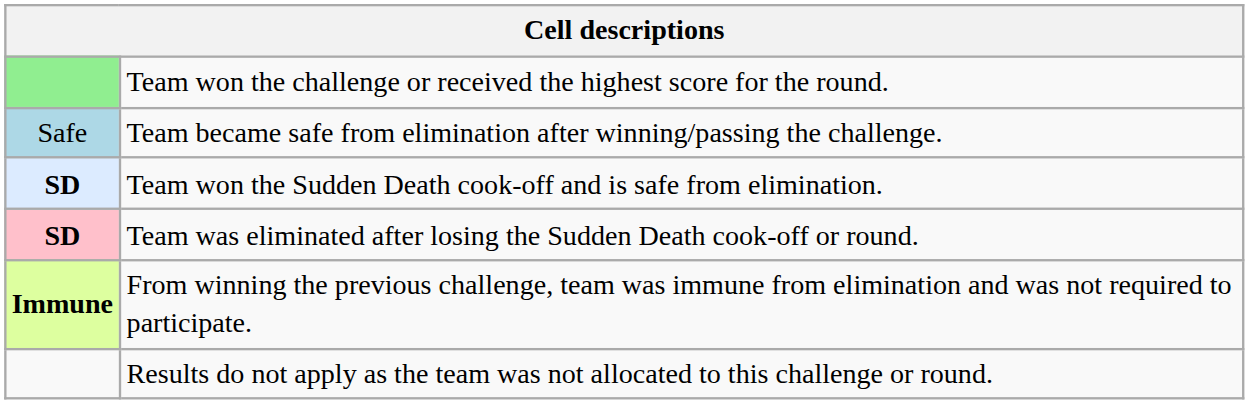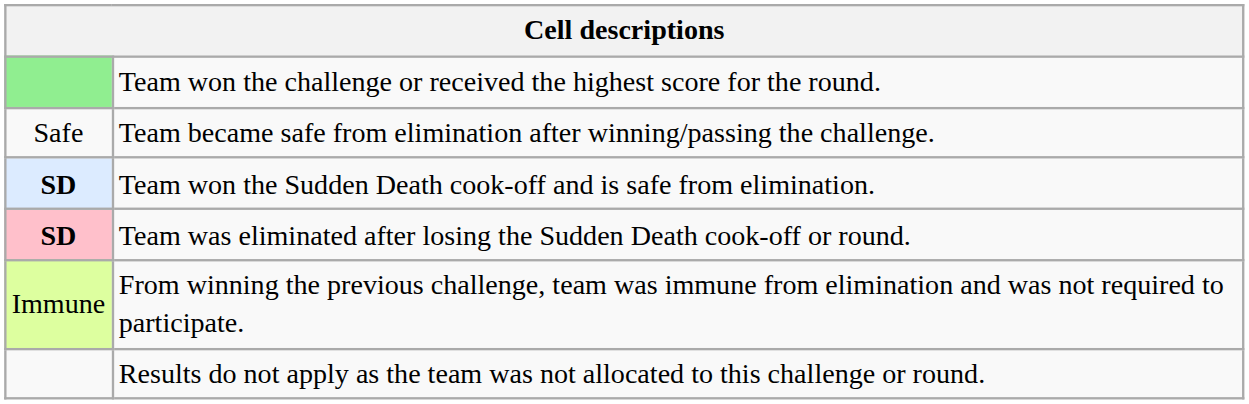row 3 | column 1: lightblue background -> no background
row 6 | column 1: bold -> normal
